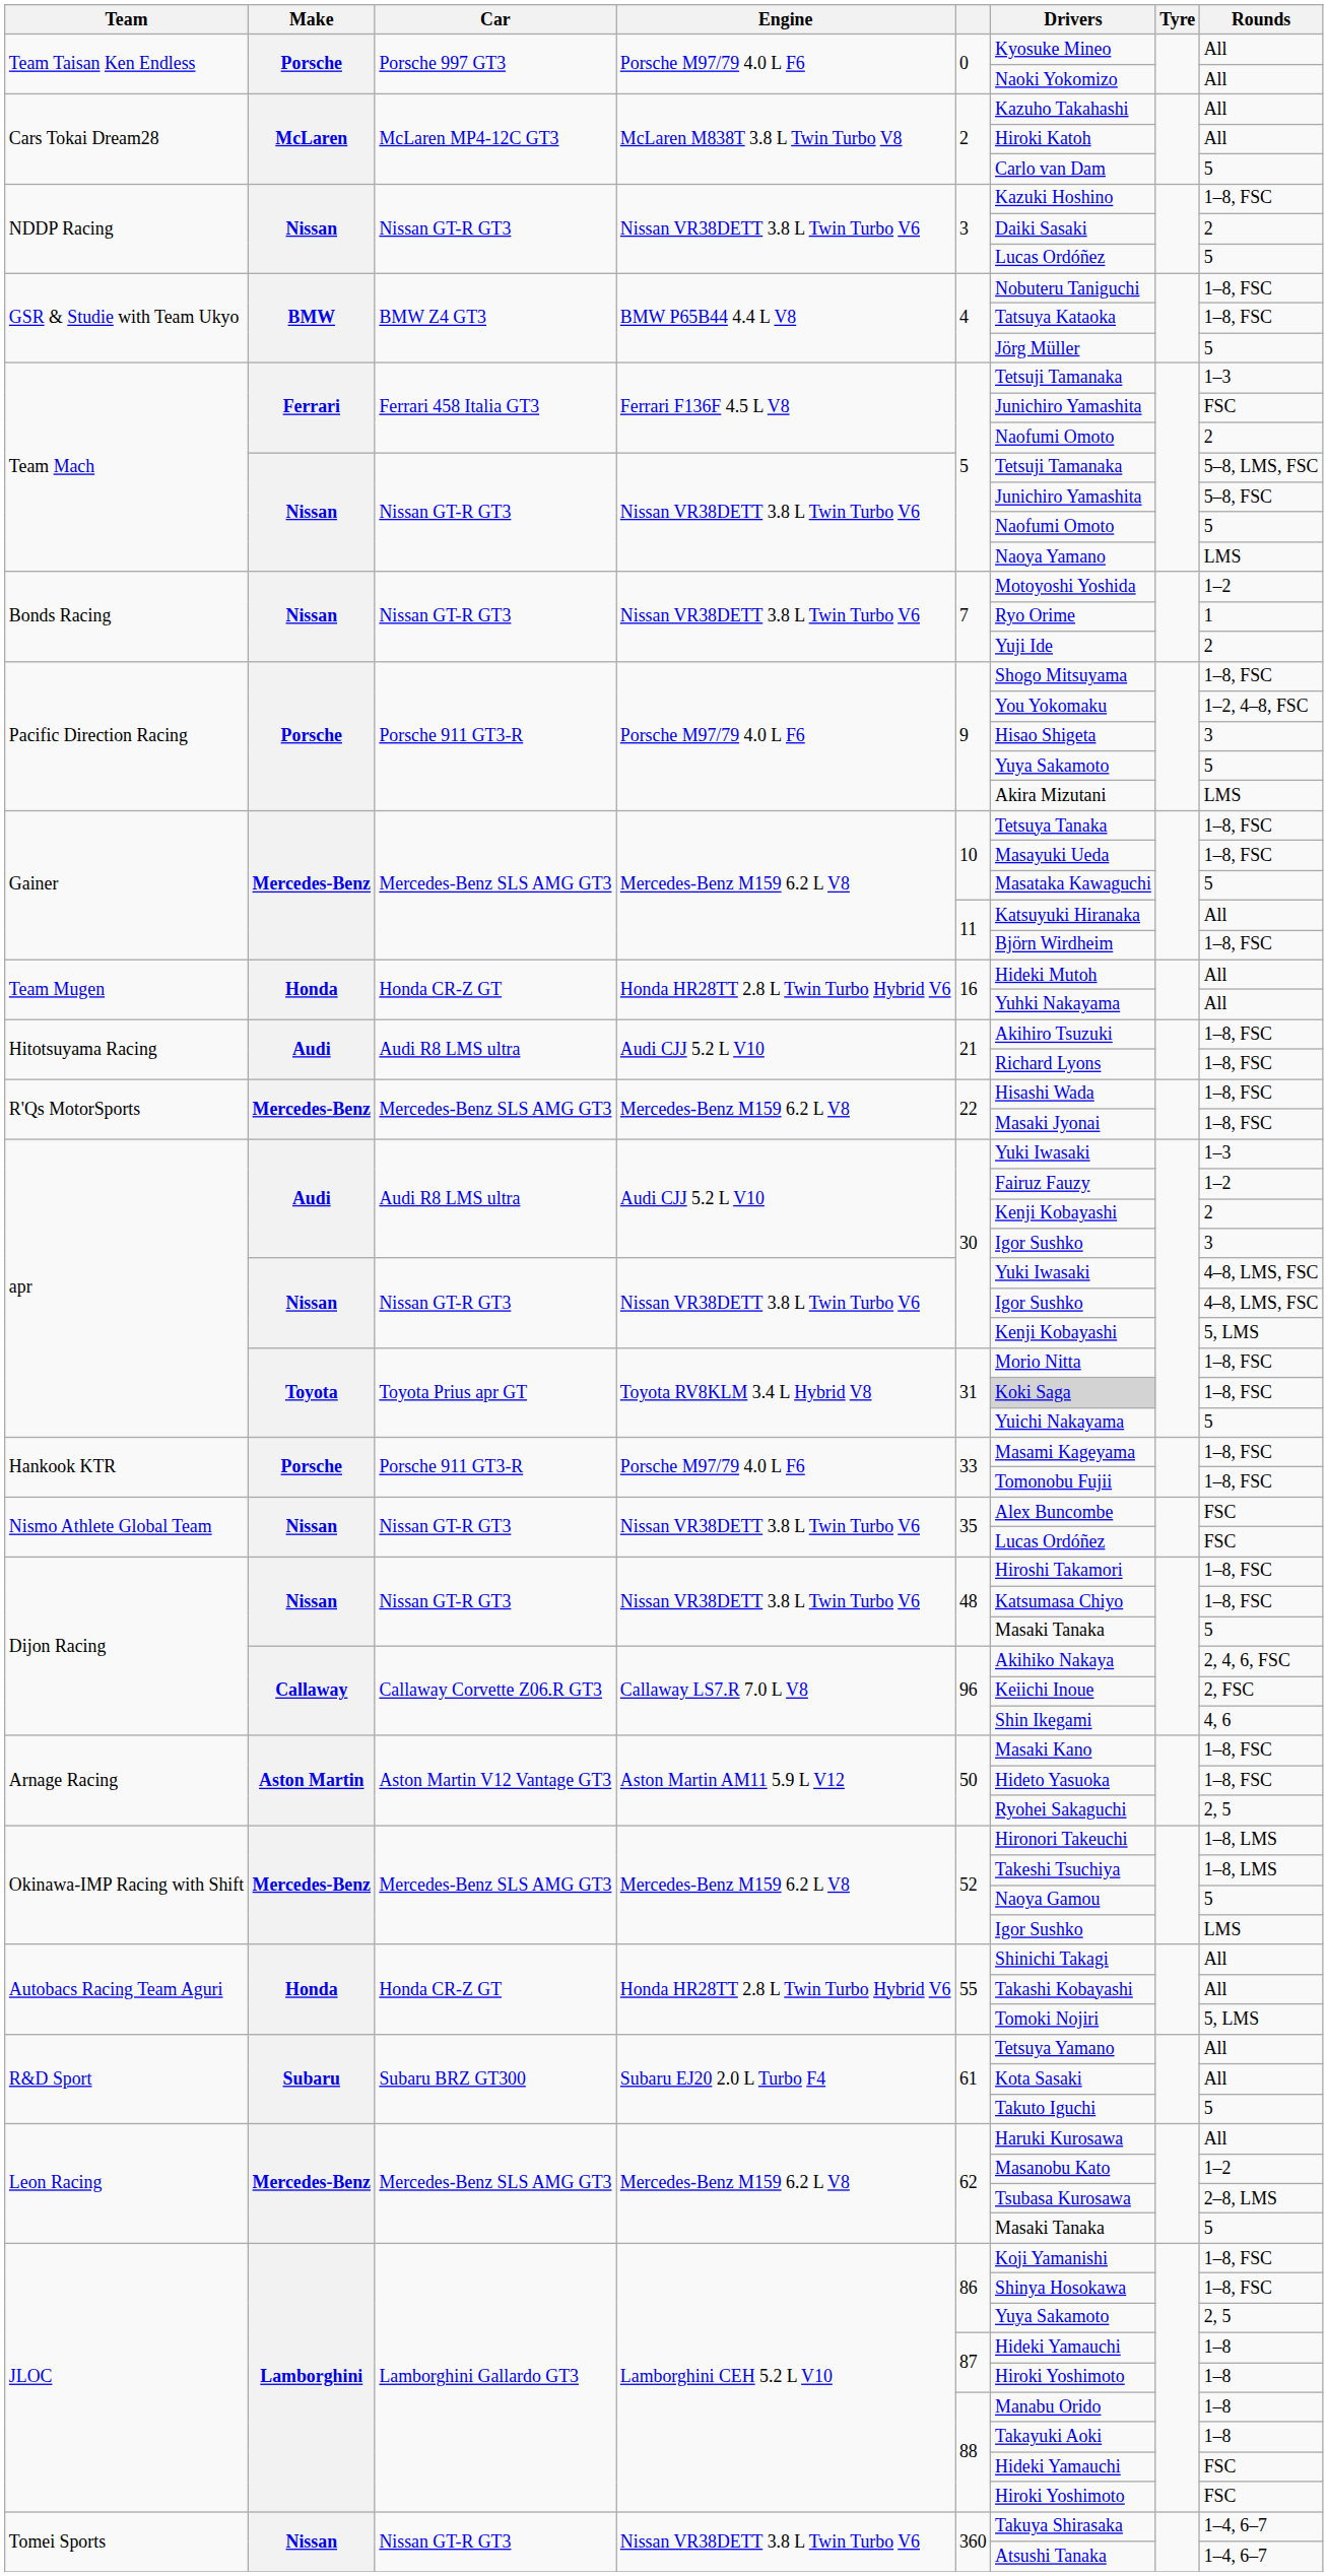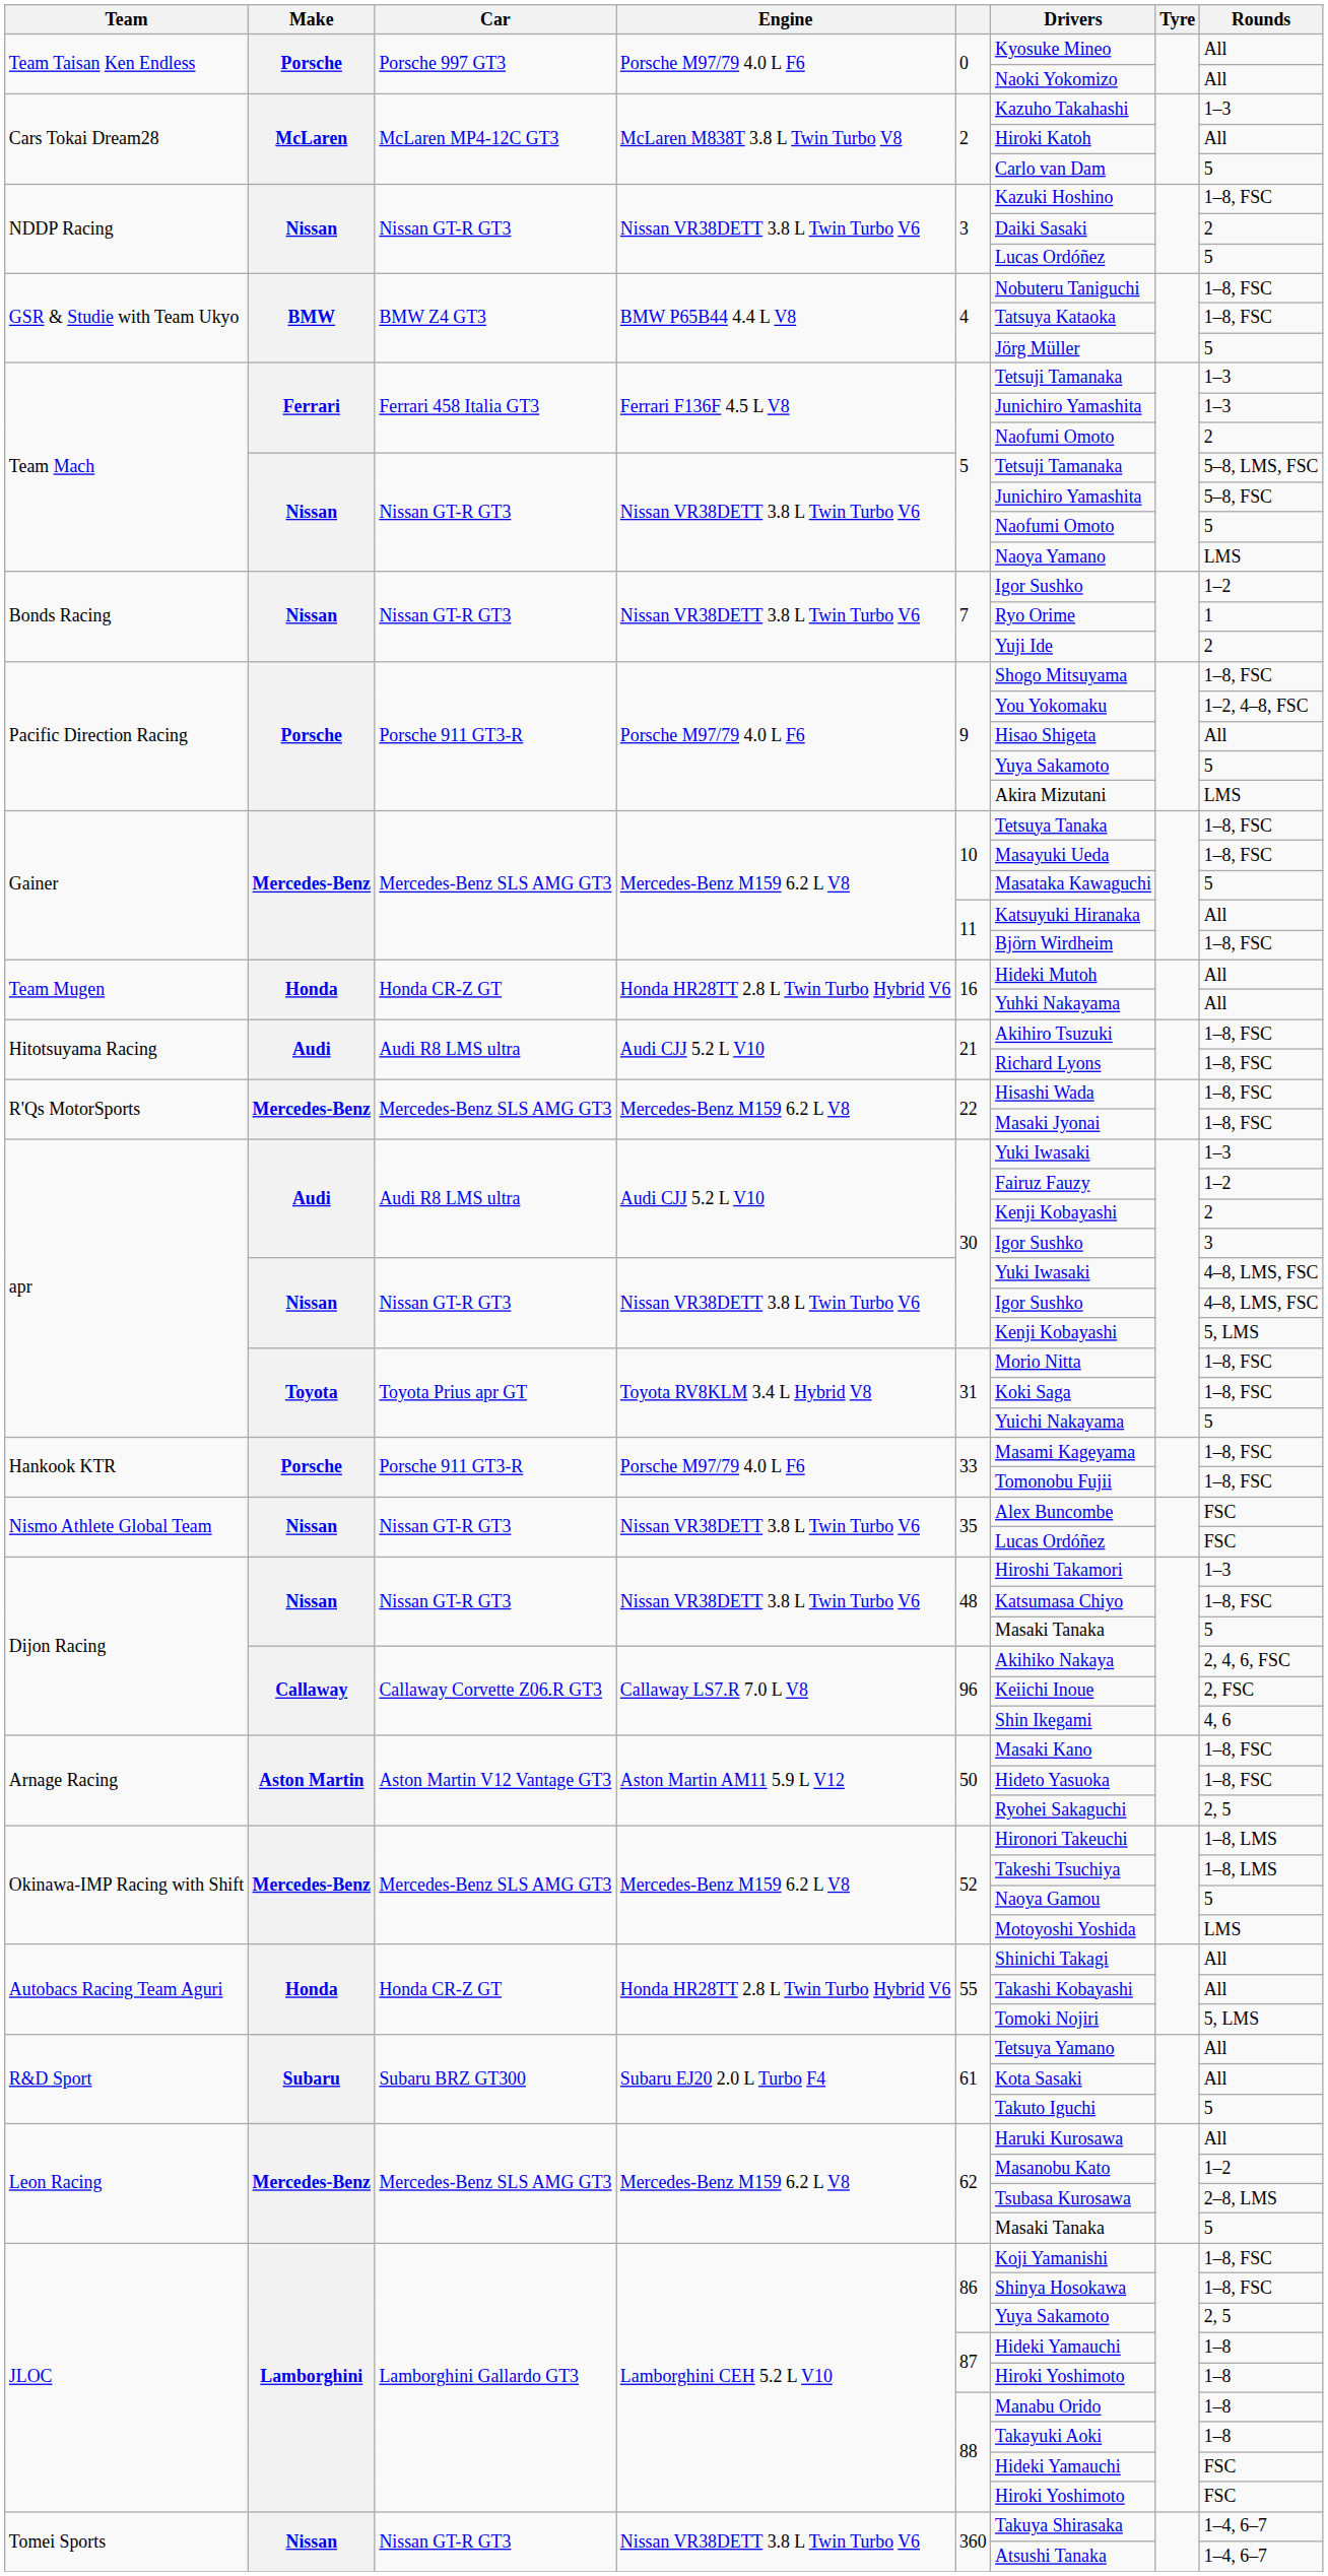row 4 | Rounds: All -> 1–3
row 14 | Rounds: FSC -> 1–3
row 20 | Drivers: Motoyoshi Yoshida -> Igor Sushko
row 25 | Rounds: 3 -> All
row 47 | Drivers: lightgrey background -> no background
row 53 | Rounds: 1–8, FSC -> 1–3
row 65 | Drivers: Igor Sushko -> Motoyoshi Yoshida
